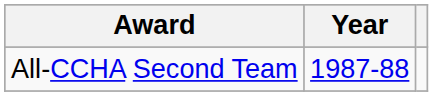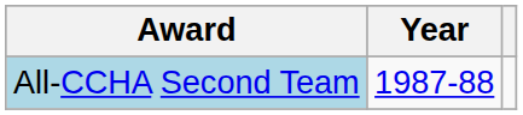row 2 | Award: no background -> lightblue background
